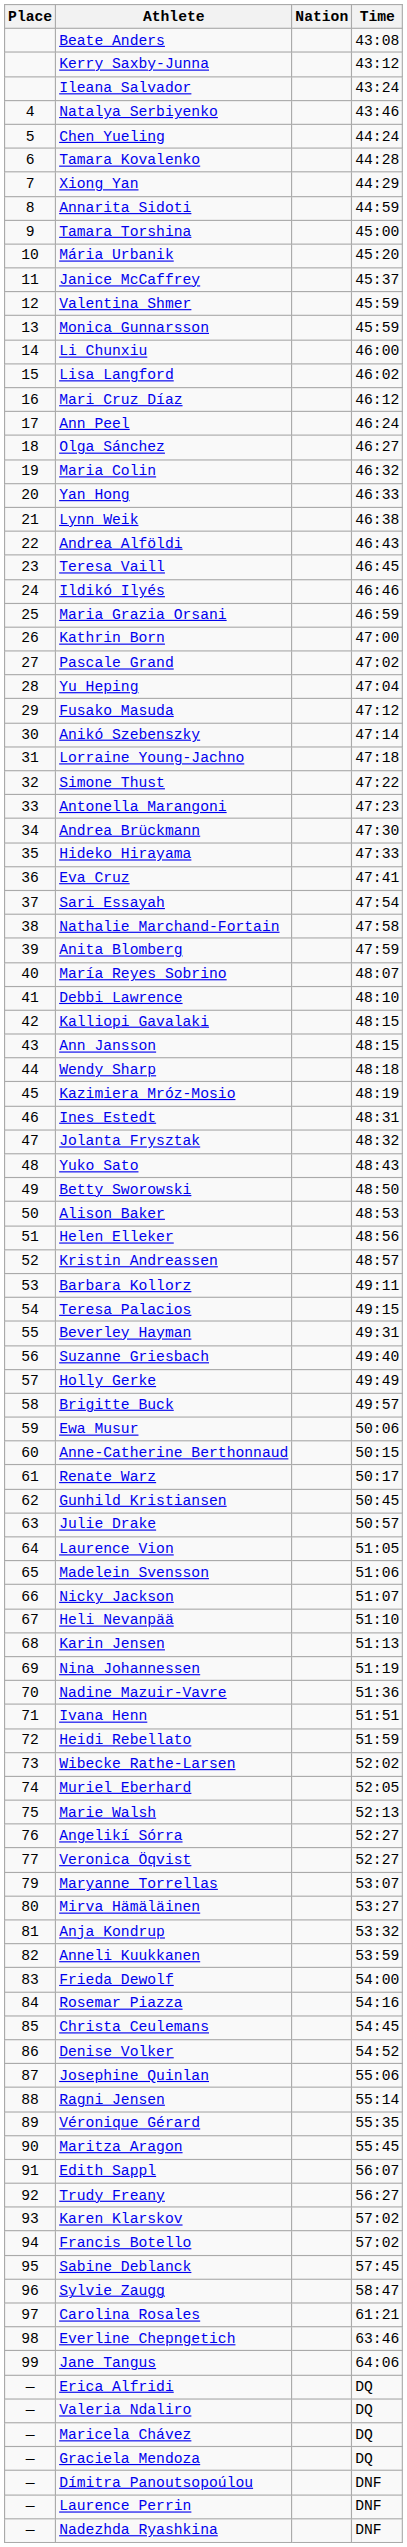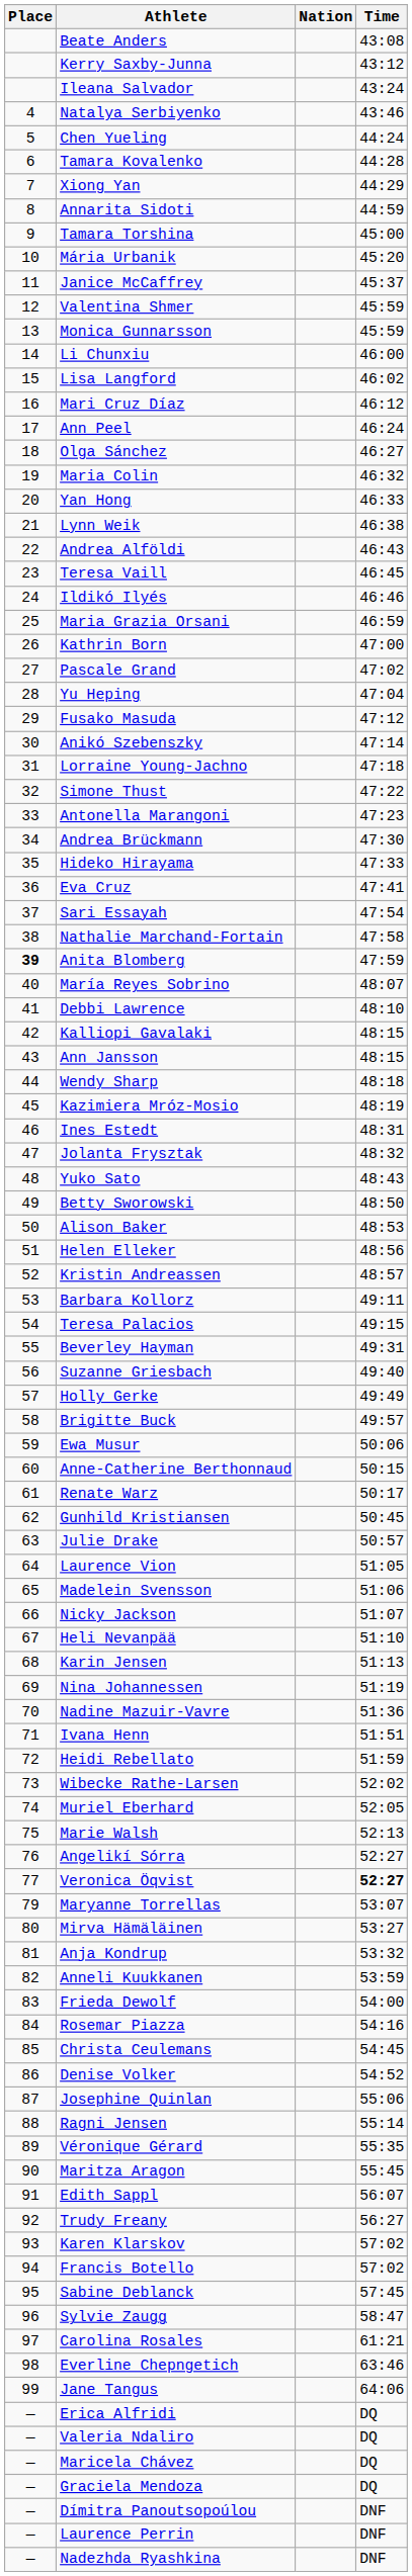Anita Blomberg | Place: normal -> bold
Veronica Öqvist | Time: normal -> bold
